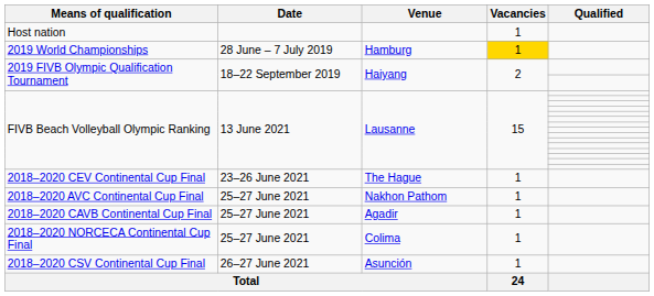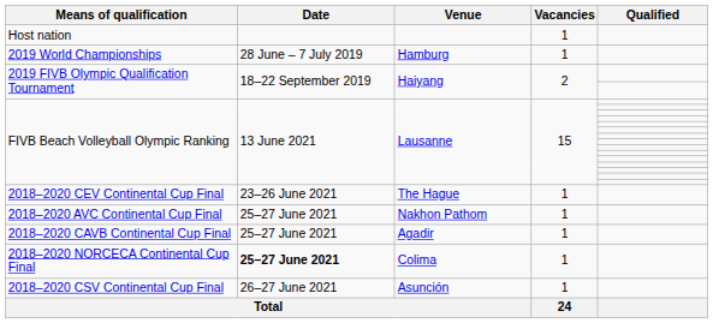2019 World Championships | Vacancies: gold background -> no background
2018–2020 NORCECA Continental Cup Final | Date: normal -> bold
